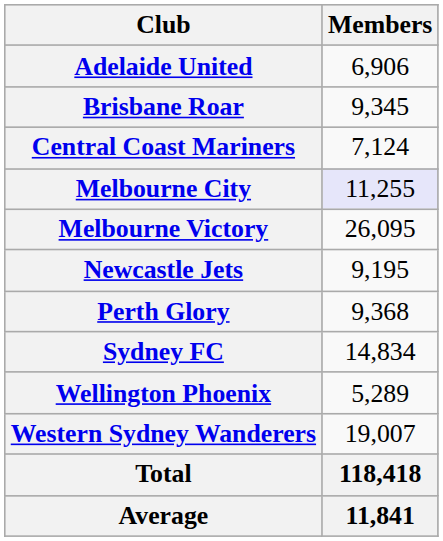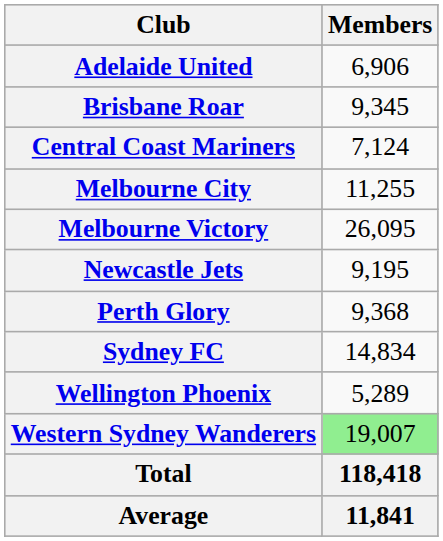Melbourne City | Members: lavender background -> no background
Western Sydney Wanderers | Members: no background -> lightgreen background
